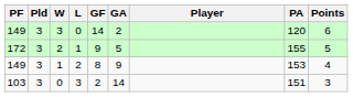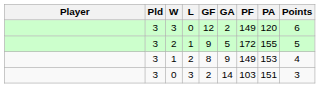columns swapped: Player <-> PF
row 2 | GF: 14 -> 12
